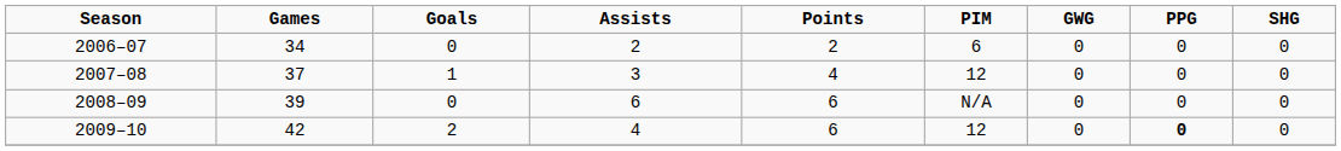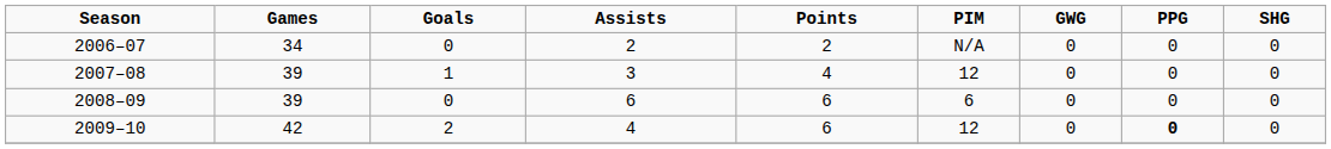2006–07 | PIM: 6 -> N/A
2007–08 | Games: 37 -> 39
2008–09 | PIM: N/A -> 6
